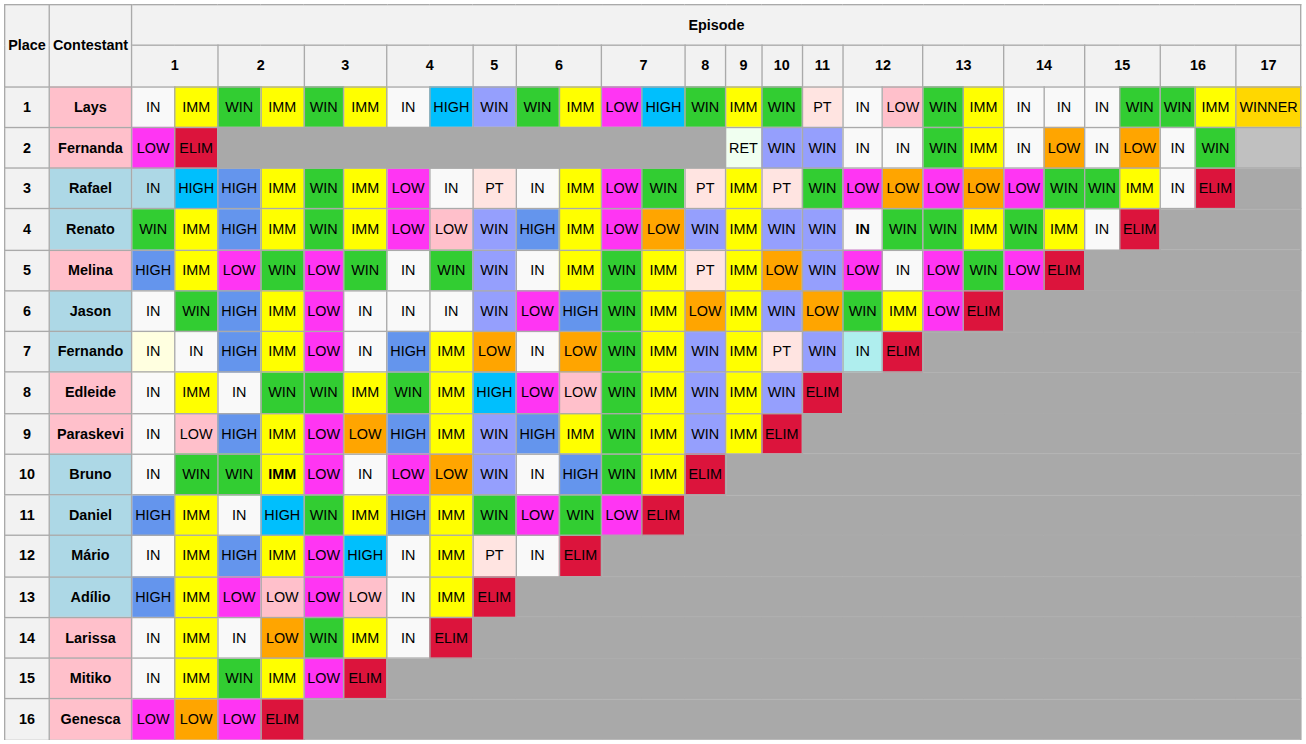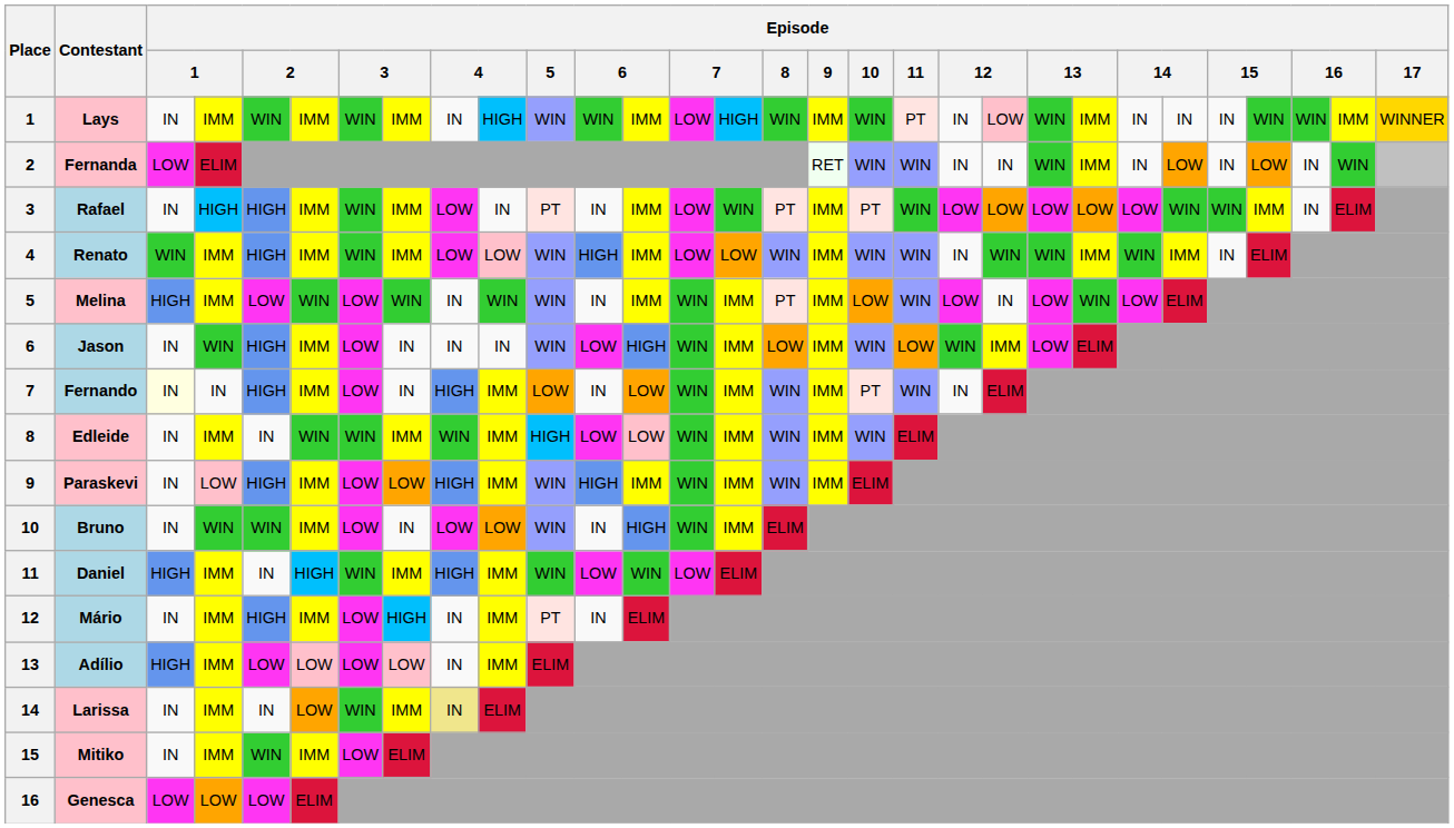Rafael | column 3: lightblue background -> no background
Renato | column 20: bold -> normal
Fernando | column 20: paleturquoise background -> no background
Bruno | column 6: bold -> normal
Larissa | column 9: no background -> khaki background
